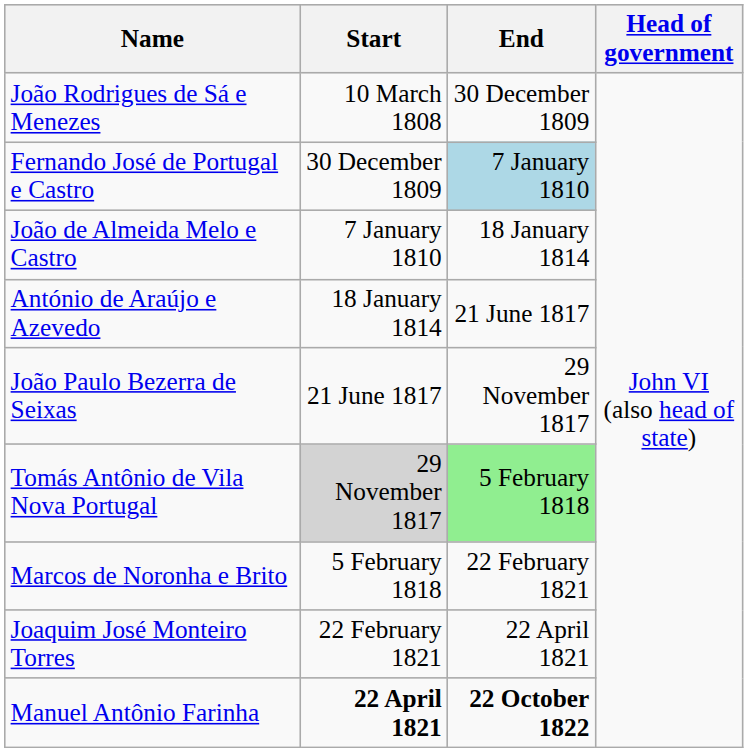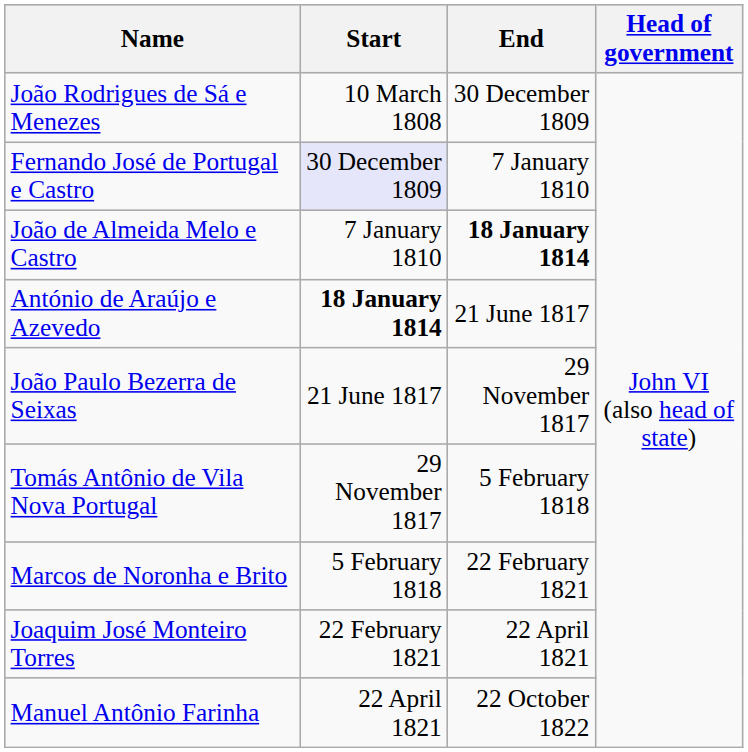Fernando José de Portugal e Castro | Start: no background -> lavender background
Fernando José de Portugal e Castro | End: lightblue background -> no background
João de Almeida Melo e Castro | End: normal -> bold
António de Araújo e Azevedo | Start: normal -> bold
Tomás Antônio de Vila Nova Portugal | Start: lightgrey background -> no background
Tomás Antônio de Vila Nova Portugal | End: lightgreen background -> no background
Manuel Antônio Farinha | Start: bold -> normal
Manuel Antônio Farinha | End: bold -> normal
